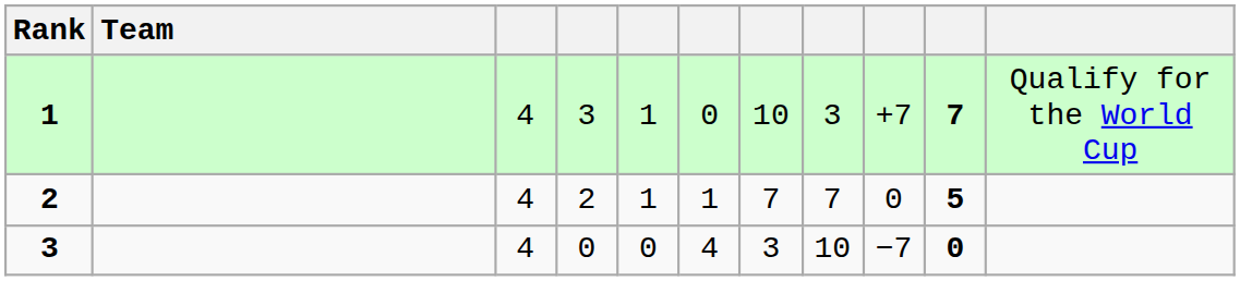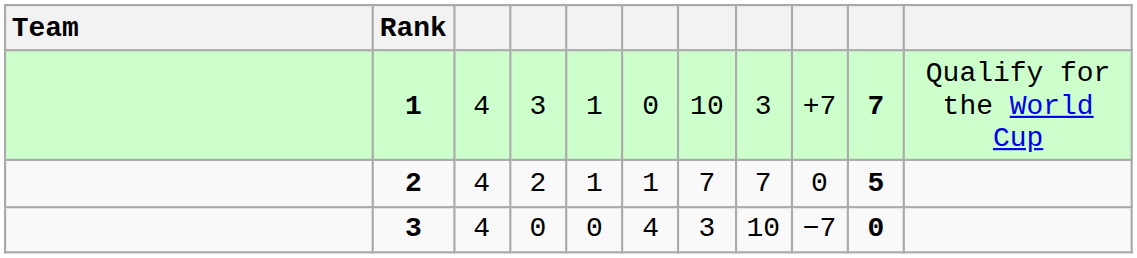columns swapped: Rank <-> Team
